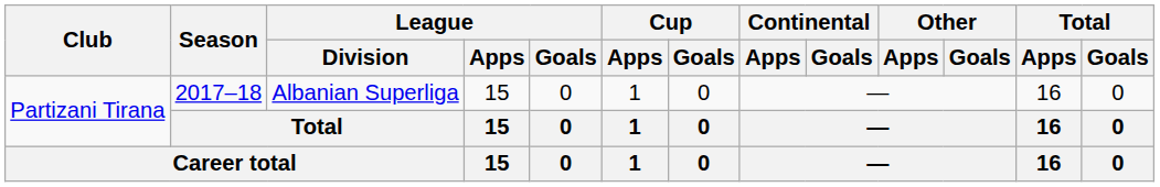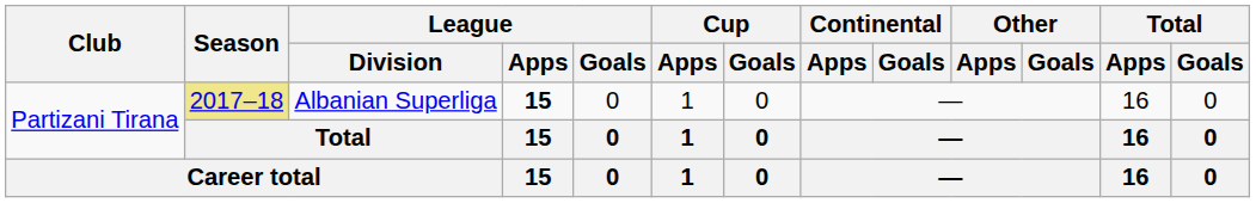Partizani Tirana / Albanian Superliga | Season: no background -> khaki background
Partizani Tirana / Albanian Superliga | League / Apps: normal -> bold
